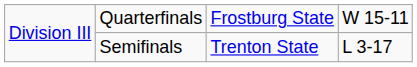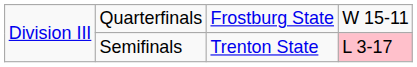Division III / Semifinals | column 4: no background -> pink background
